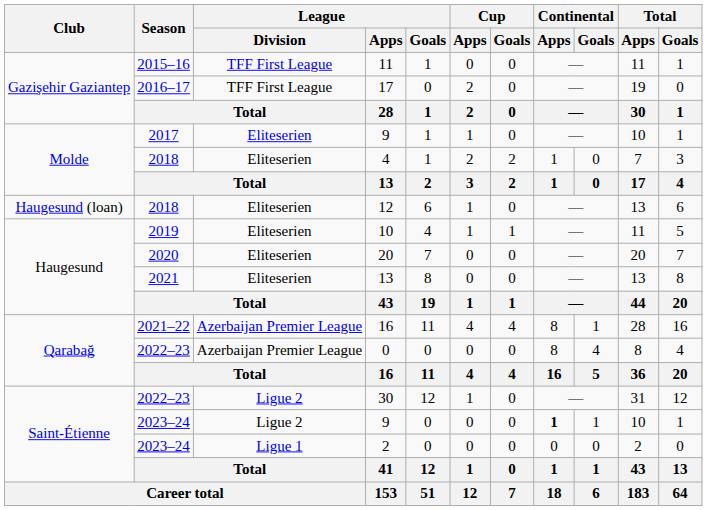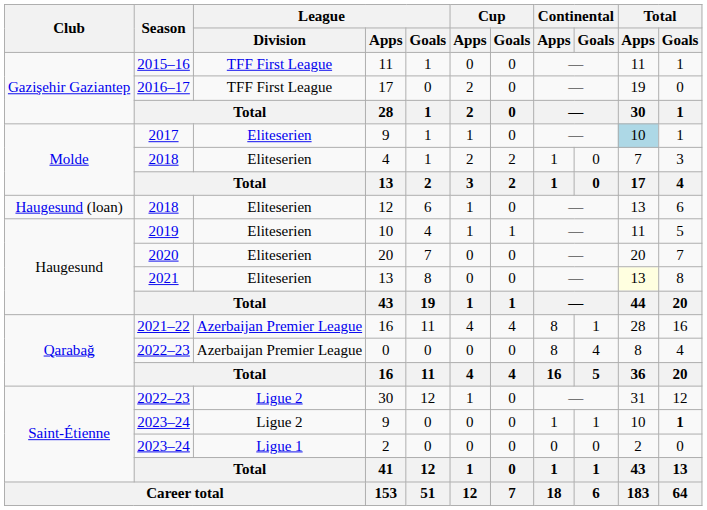2017 / 9 | Total / Apps: no background -> lightblue background
2021 / 13 | Total / Apps: no background -> lightyellow background
2023–24 / 9 | Continental / Apps: bold -> normal
2023–24 / 9 | Total / Goals: normal -> bold
